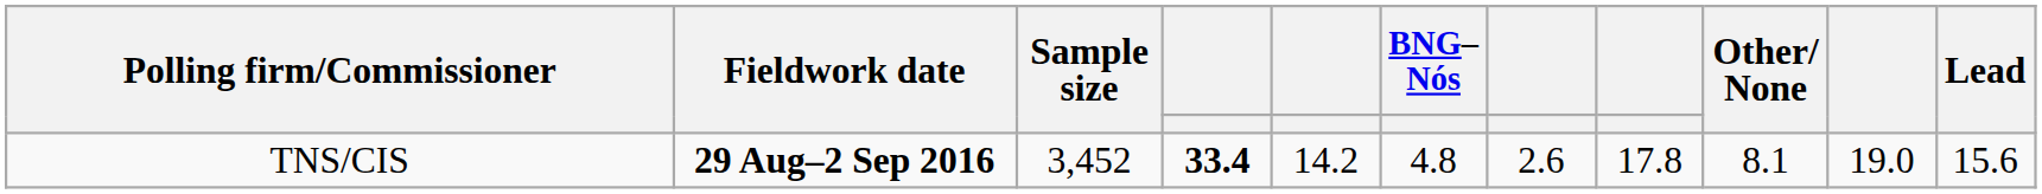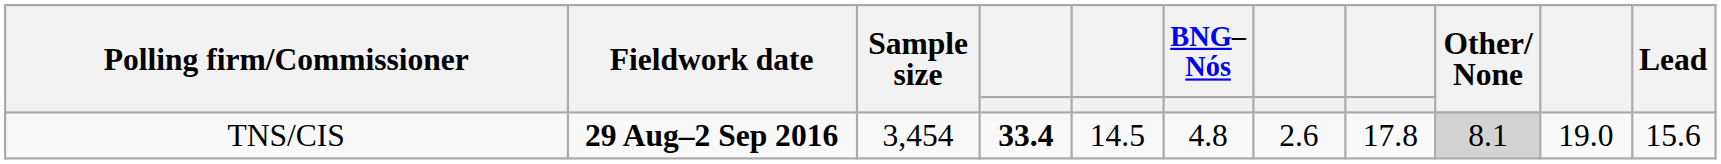TNS/CIS | Sample size: 3,452 -> 3,454
TNS/CIS | column 5: 14.2 -> 14.5
TNS/CIS | Other/ None: no background -> lightgrey background
